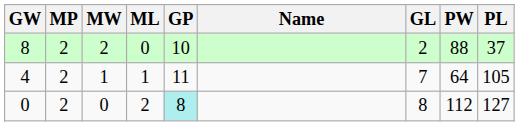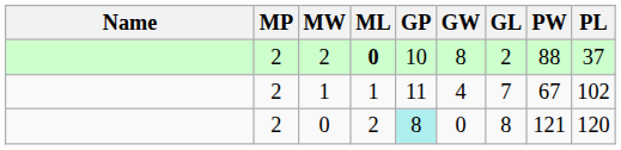columns swapped: Name <-> GW
row 2 | ML: normal -> bold
row 3 | PW: 64 -> 67
row 3 | PL: 105 -> 102
row 4 | PW: 112 -> 121
row 4 | PL: 127 -> 120
